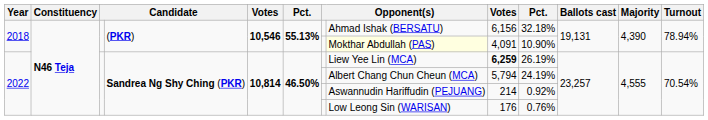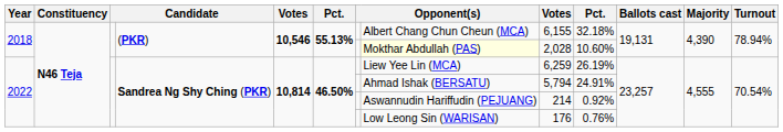row 2 | column 8: Ahmad Ishak (BERSATU) -> Albert Chang Chun Cheun (MCA)
row 2 | column 9: 6,156 -> 6,155
row 3 | column 9: 4,091 -> 2,028
row 3 | column 10: 10.90% -> 10.60%
row 4 | column 9: bold -> normal
row 5 | column 8: Albert Chang Chun Cheun (MCA) -> Ahmad Ishak (BERSATU)
row 5 | column 10: 24.19% -> 24.91%
